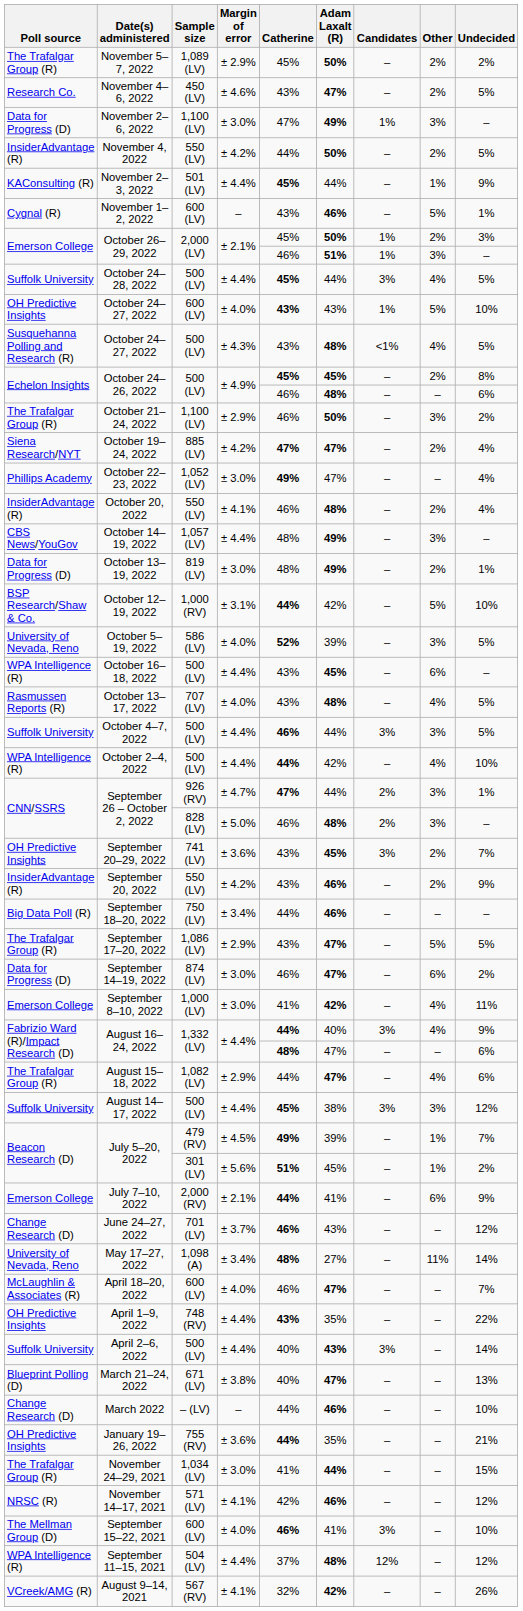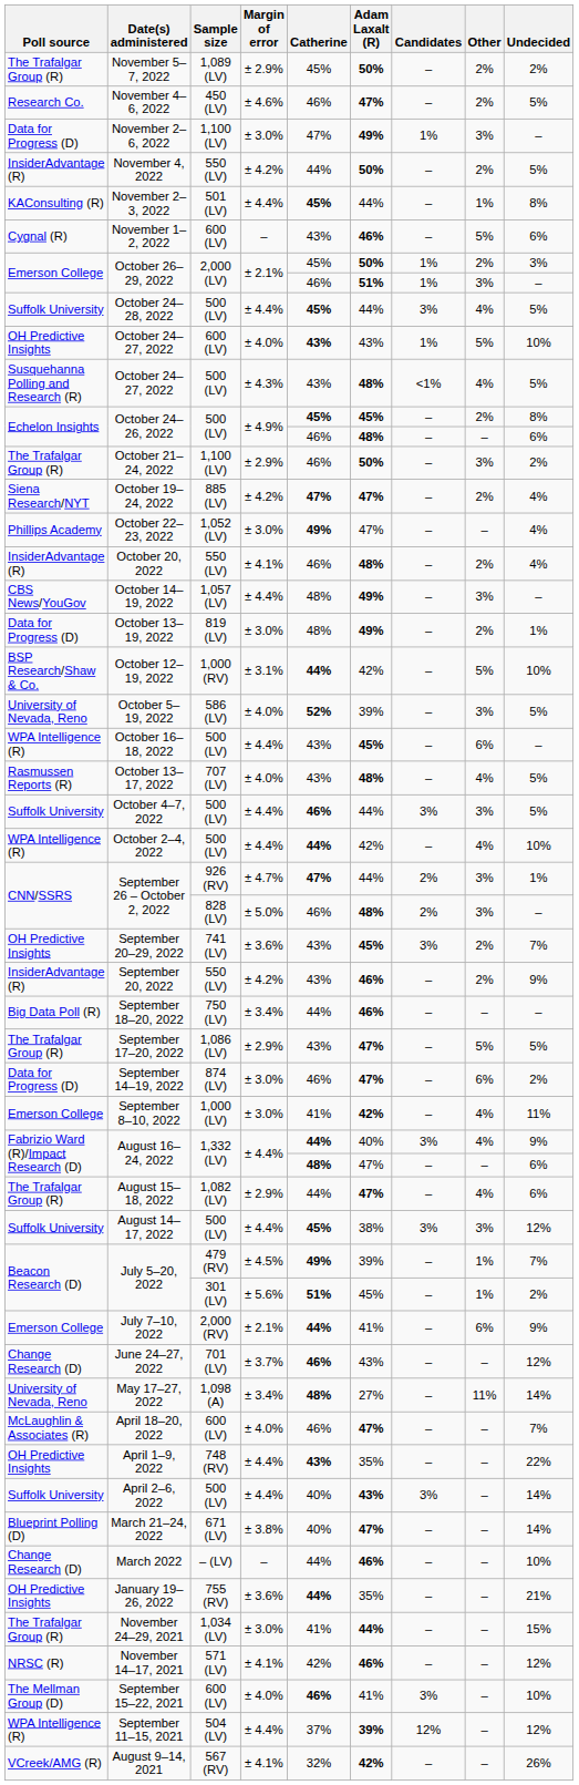November 4–6, 2022 | Catherine: 43% -> 46%
November 2–3, 2022 | Undecided: 9% -> 8%
November 1–2, 2022 | Undecided: 1% -> 6%
March 21–24, 2022 | Undecided: 13% -> 14%
September 11–15, 2021 | Adam Laxalt (R): 48% -> 39%
